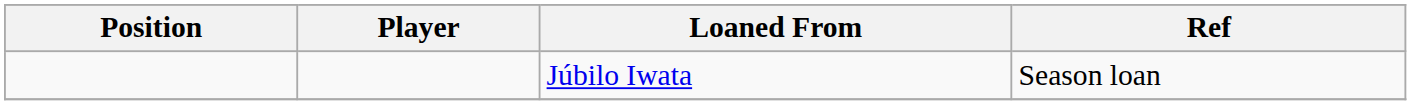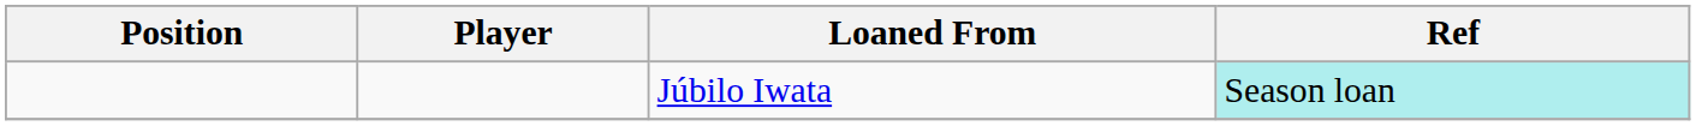Júbilo Iwata | Ref: no background -> paleturquoise background
